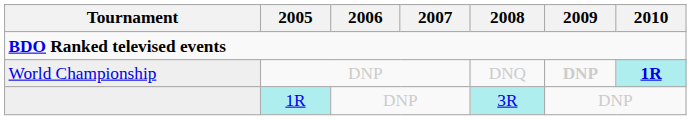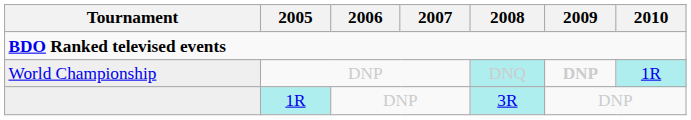World Championship | 2008: no background -> paleturquoise background
World Championship | 2010: bold -> normal
